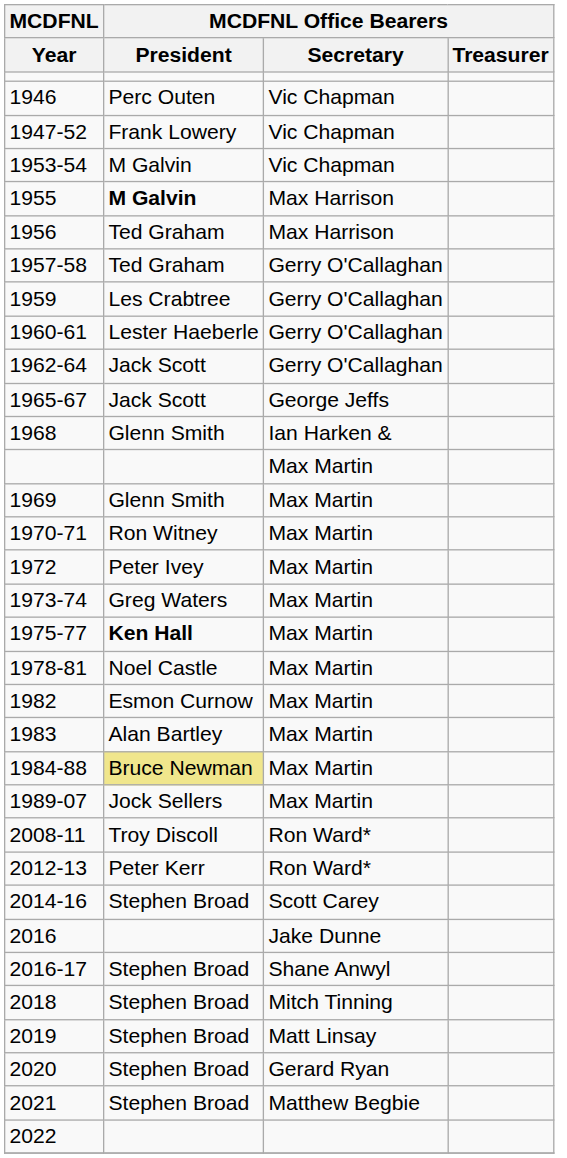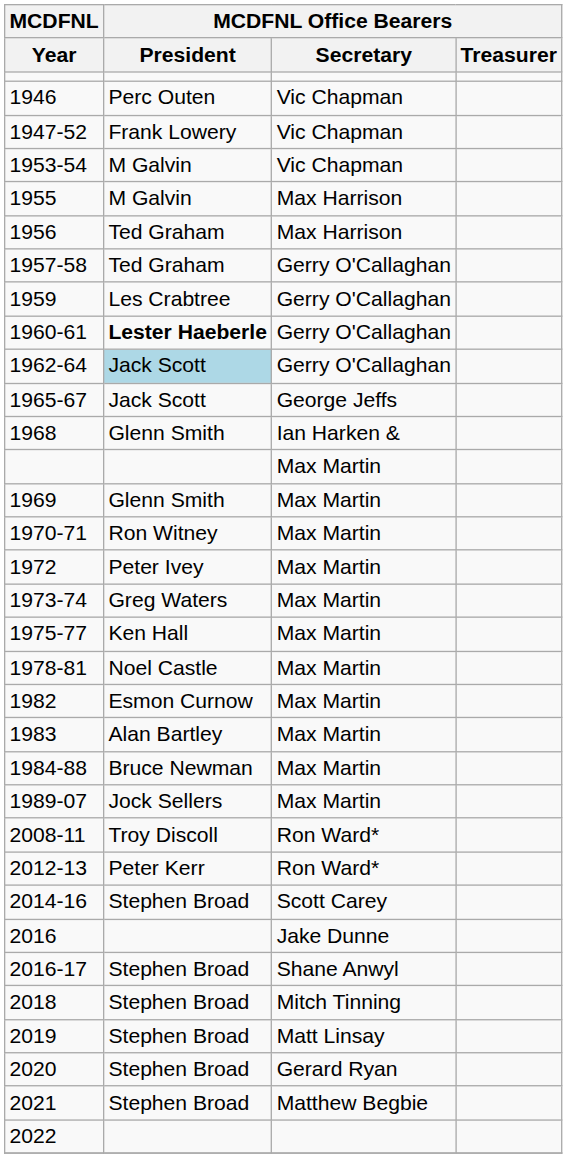1955 | MCDFNL Office Bearers / President: bold -> normal
1960-61 | MCDFNL Office Bearers / President: normal -> bold
1962-64 | MCDFNL Office Bearers / President: no background -> lightblue background
1975-77 | MCDFNL Office Bearers / President: bold -> normal
1984-88 | MCDFNL Office Bearers / President: khaki background -> no background
